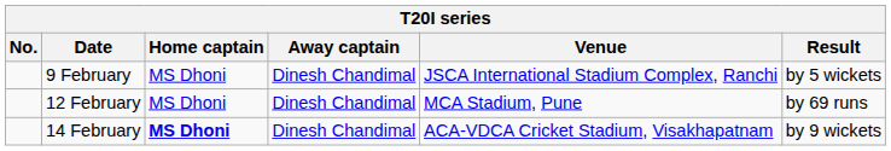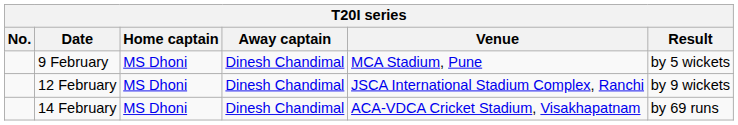9 February | Venue: JSCA International Stadium Complex, Ranchi -> MCA Stadium, Pune
12 February | Venue: MCA Stadium, Pune -> JSCA International Stadium Complex, Ranchi
12 February | Result: by 69 runs -> by 9 wickets
14 February | Home captain: bold -> normal
14 February | Result: by 9 wickets -> by 69 runs
